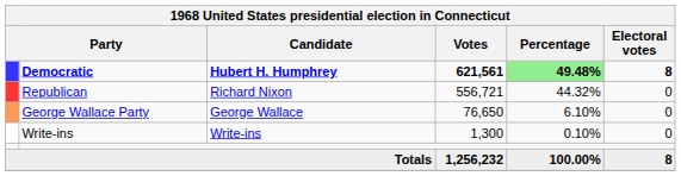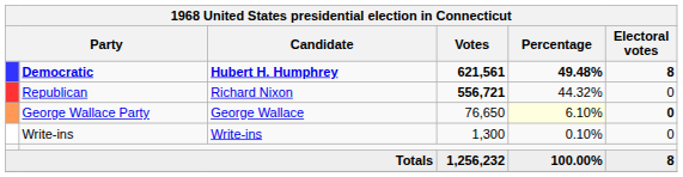Democratic | Percentage: lightgreen background -> no background
Republican | Votes: normal -> bold
George Wallace Party | Percentage: no background -> lightyellow background
George Wallace Party | Electoral votes: normal -> bold
